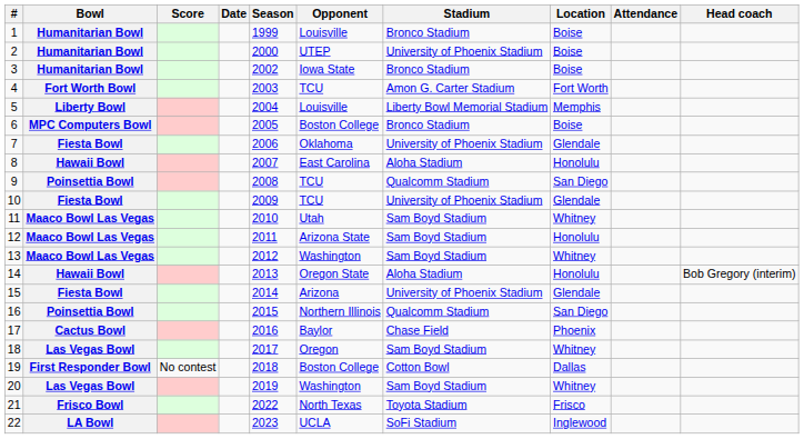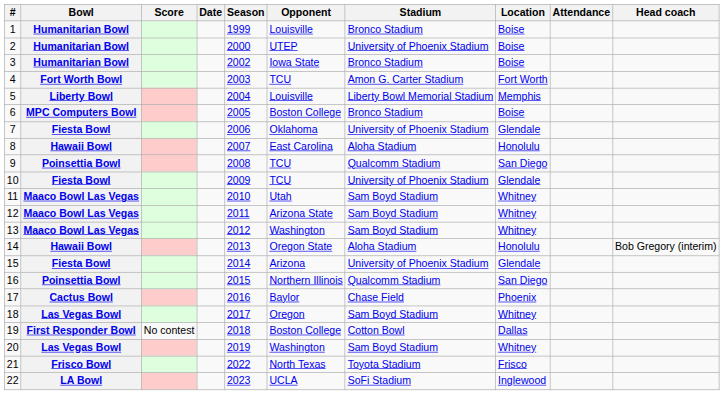12 | Location: Honolulu -> Whitney
